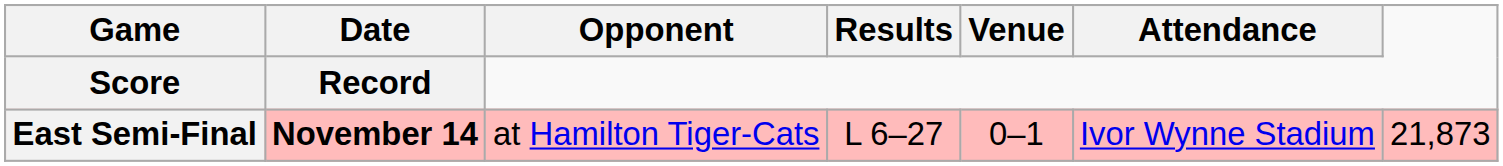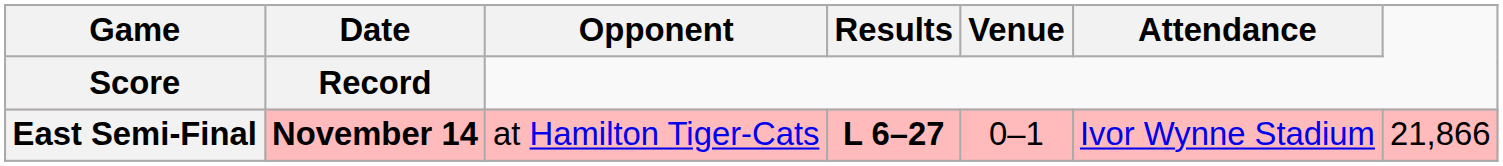East Semi-Final | Results: normal -> bold
East Semi-Final | column 7: 21,873 -> 21,866
